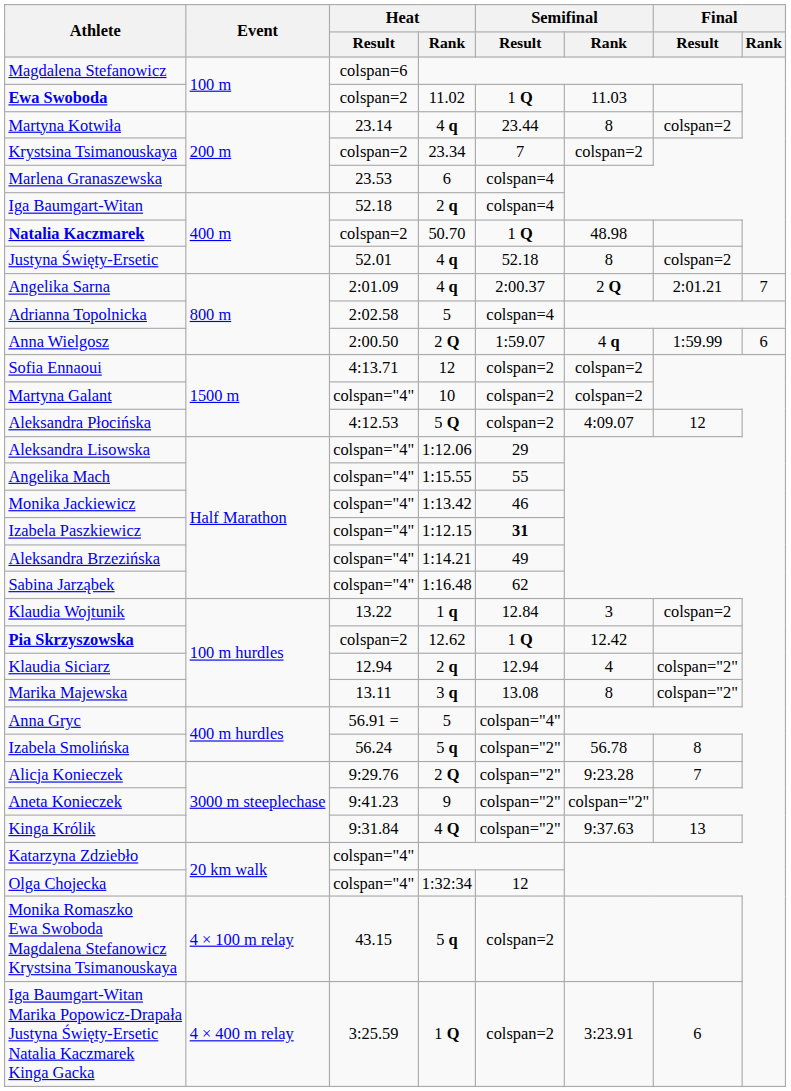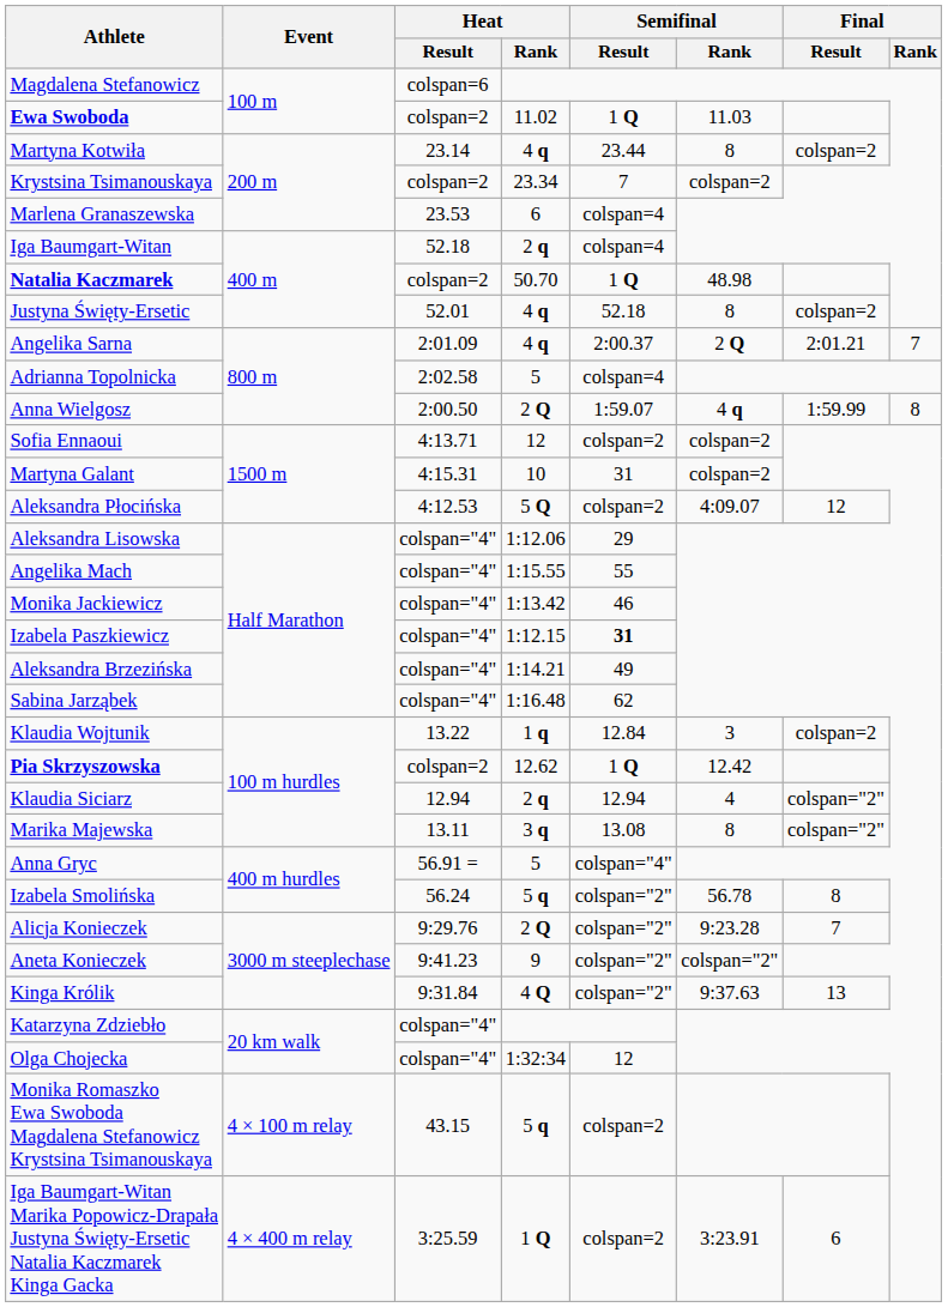Anna Wielgosz | Final / Rank: 6 -> 8
Martyna Galant | Heat / Result: colspan="4" -> 4:15.31
Martyna Galant | Semifinal / Result: colspan=2 -> 31
